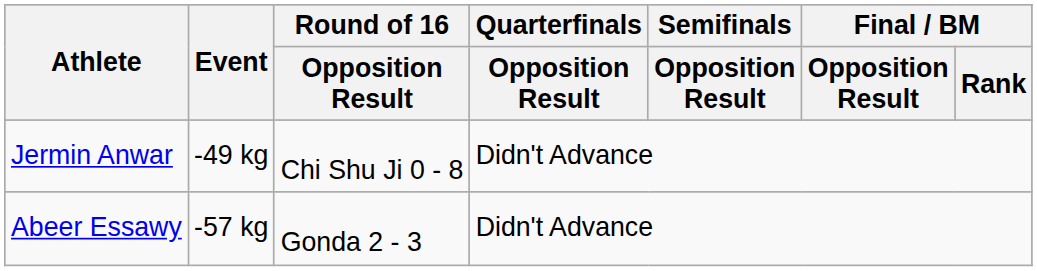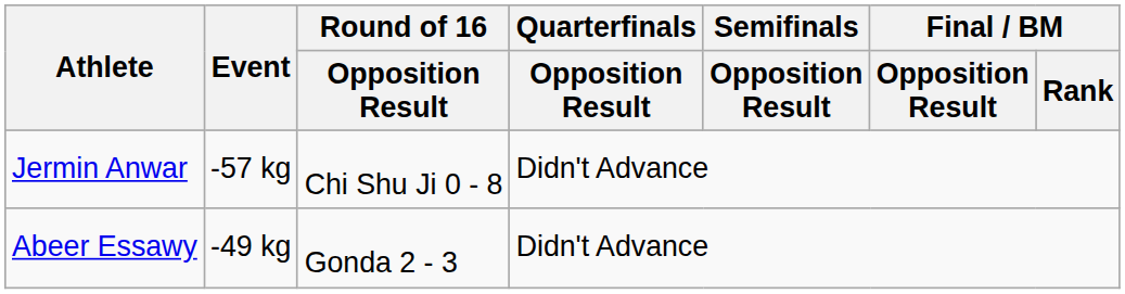Jermin Anwar | Event: -49 kg -> -57 kg
Abeer Essawy | Event: -57 kg -> -49 kg
